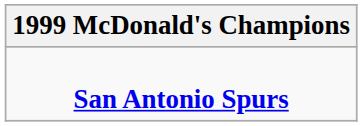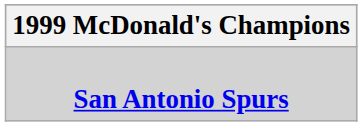row 2 | column 1: no background -> lightgrey background
